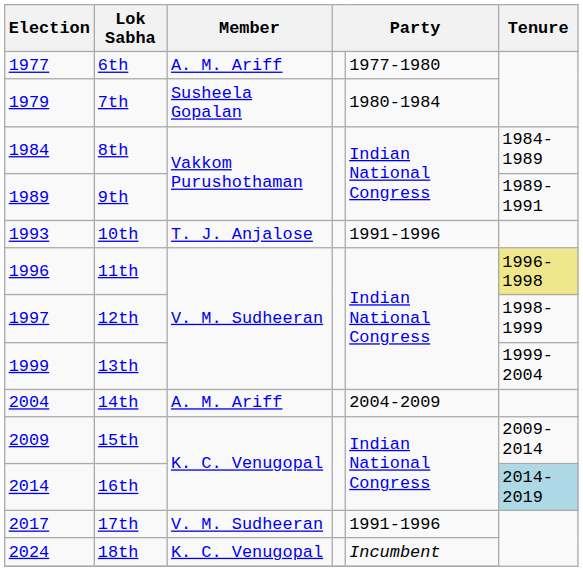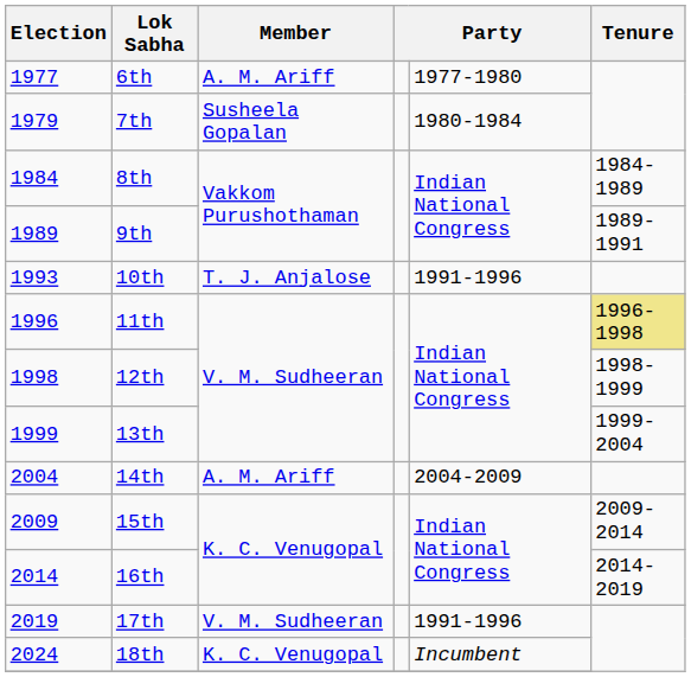12th | Election: 1997 -> 1998
16th | Tenure: lightblue background -> no background
17th | Election: 2017 -> 2019
